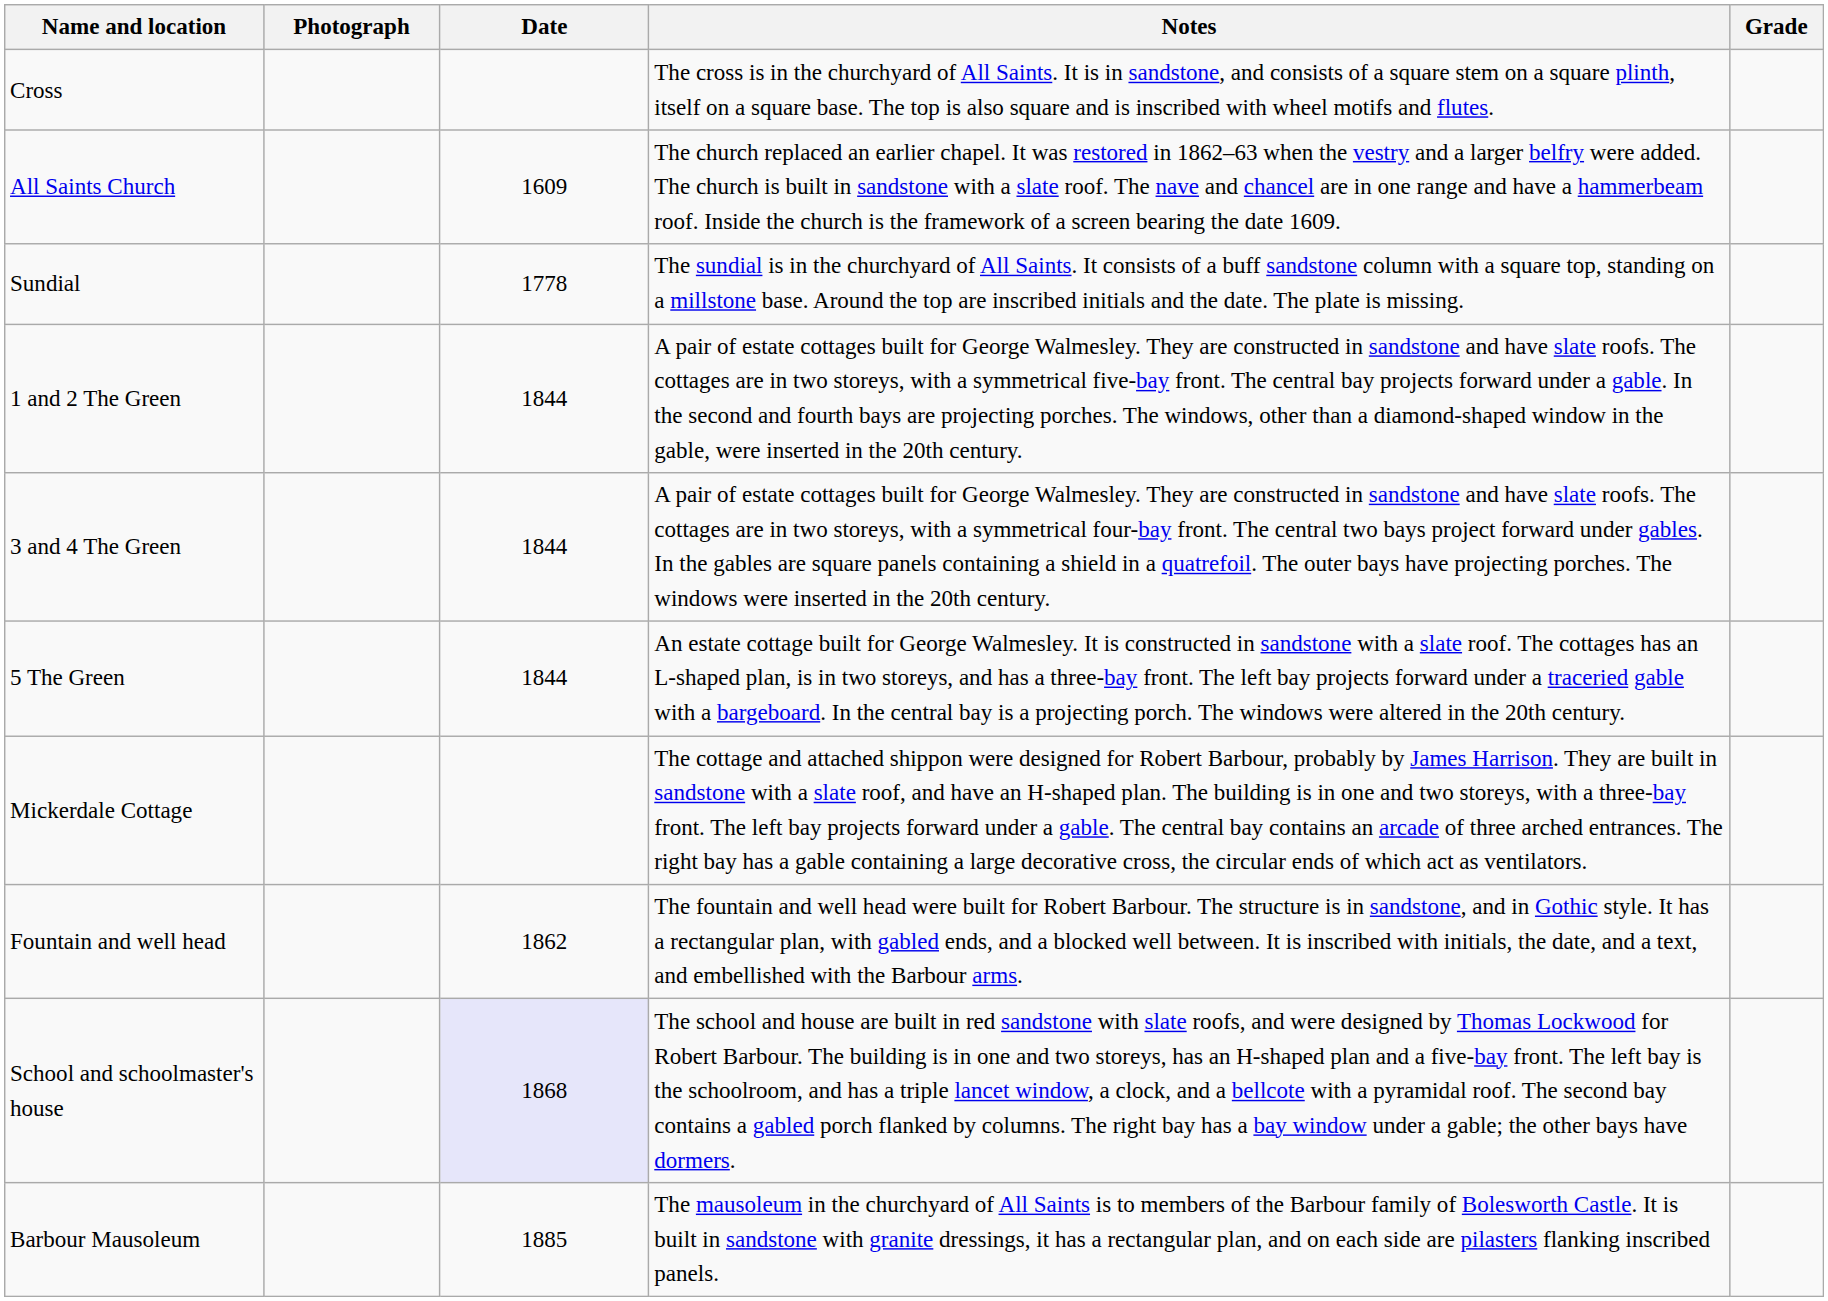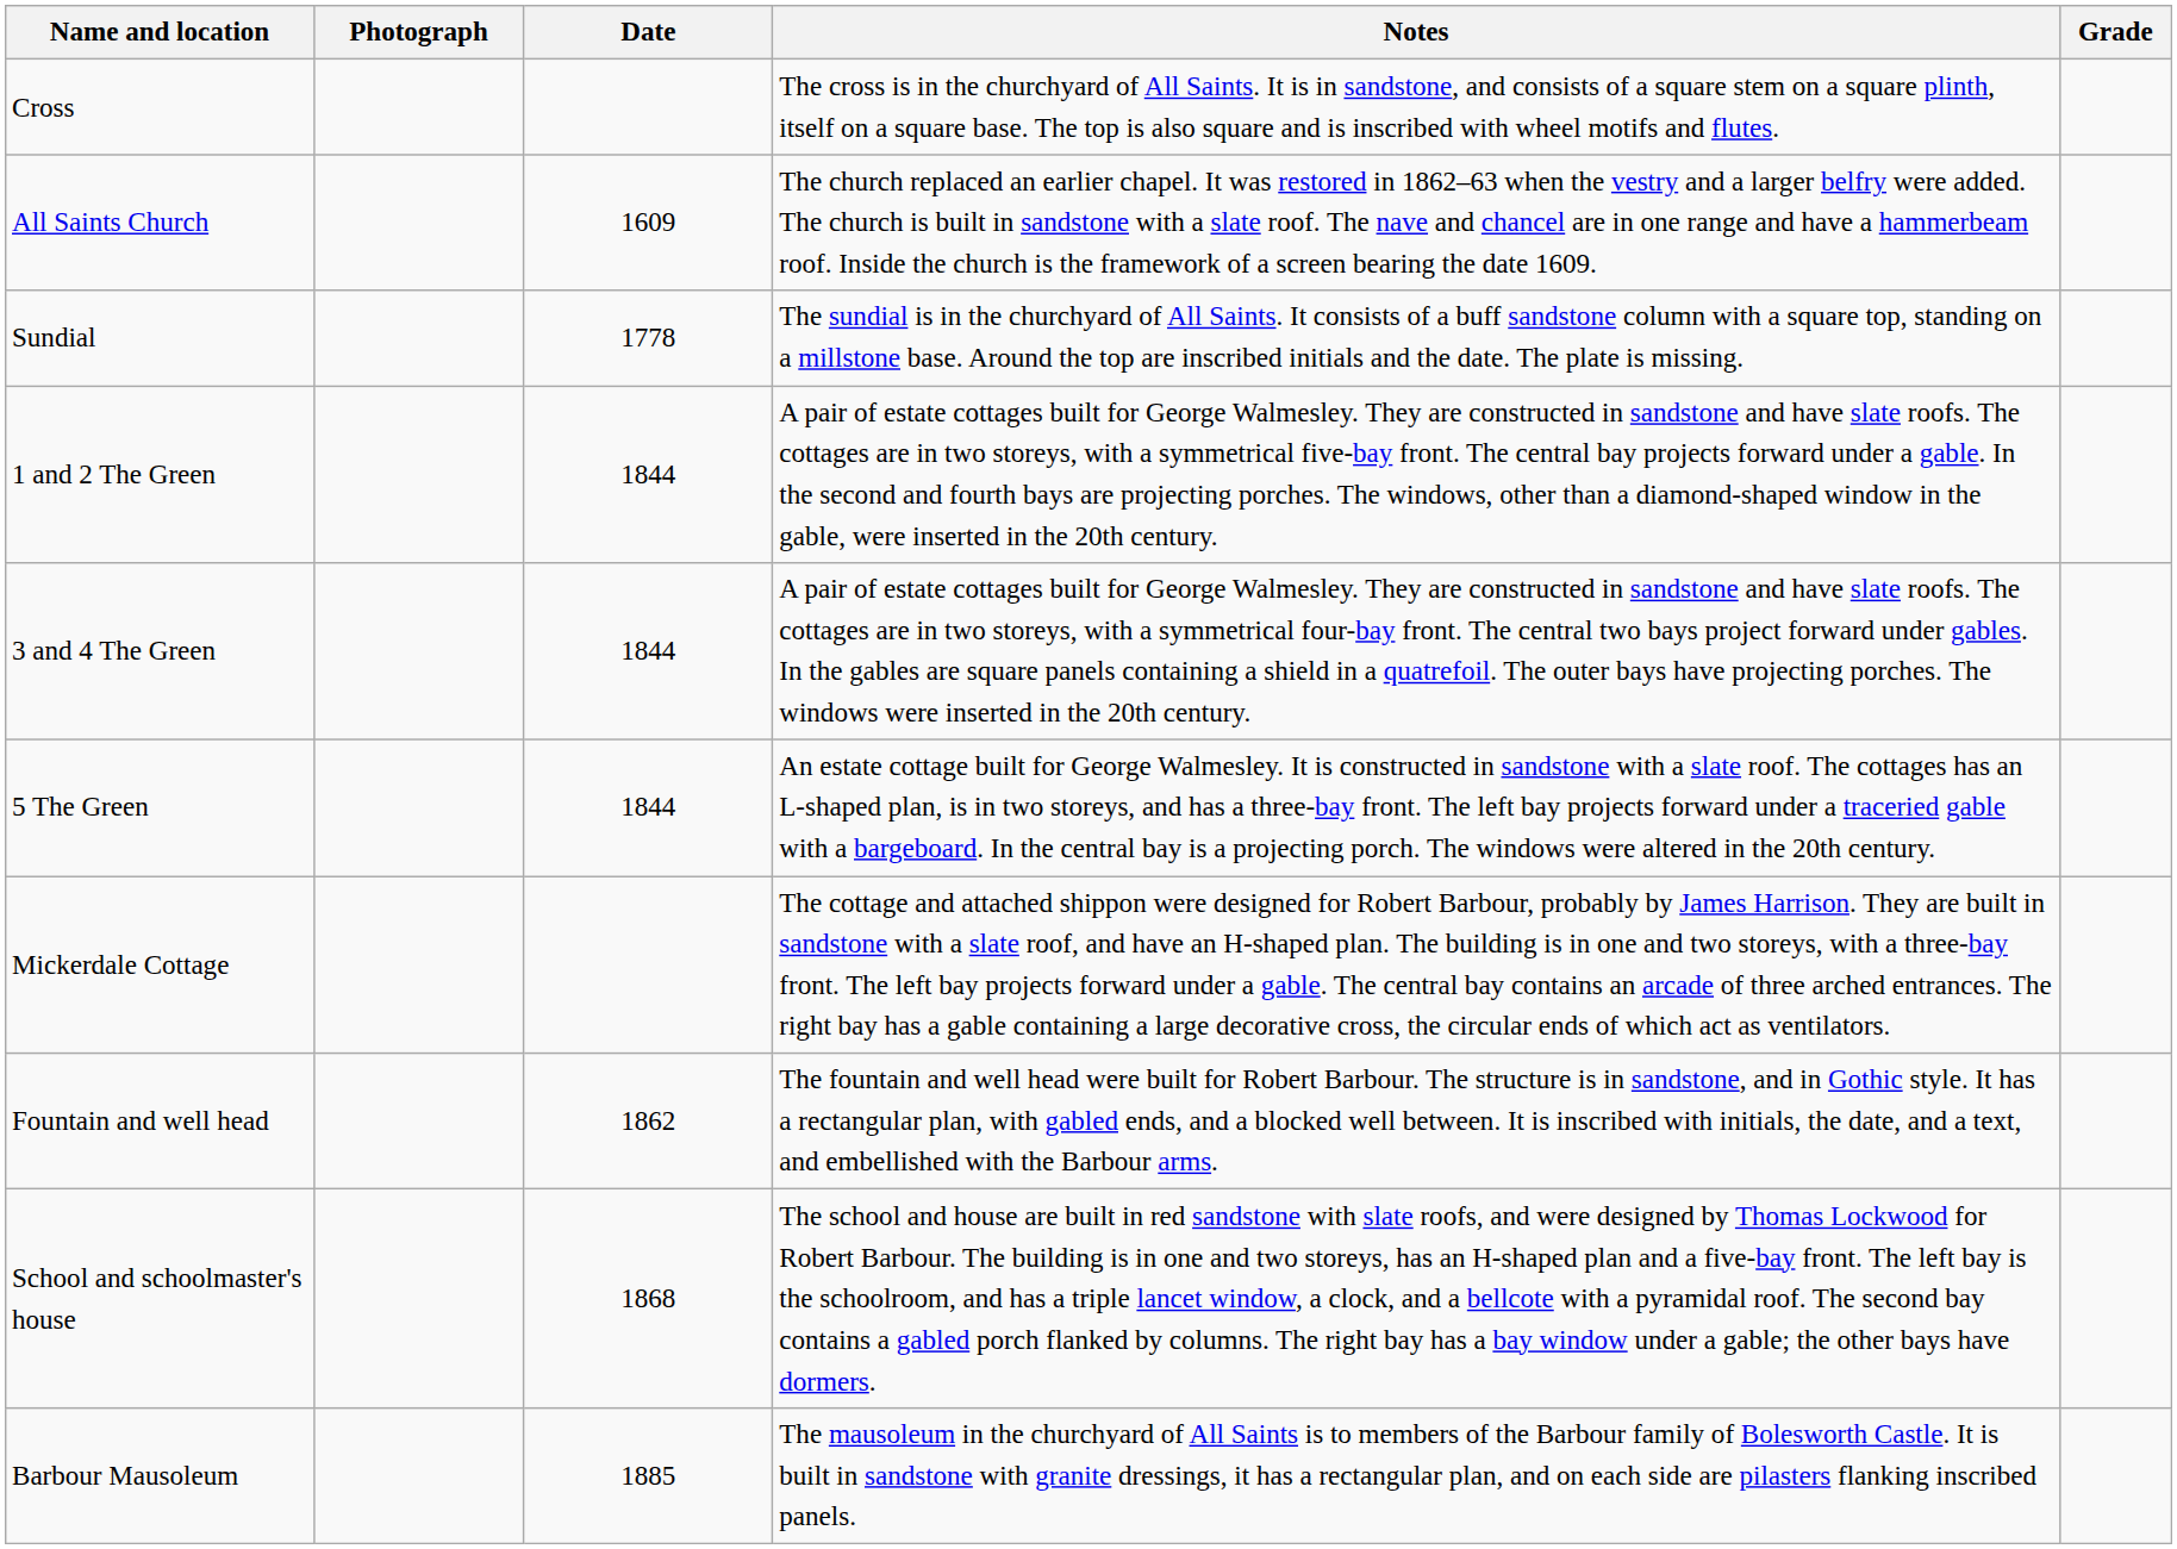School and schoolmaster's house | Date: lavender background -> no background
